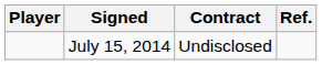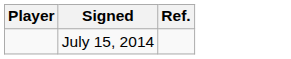- column: Contract | Undisclosed
